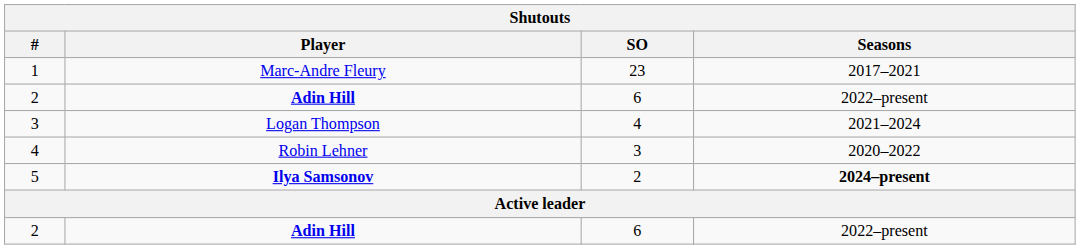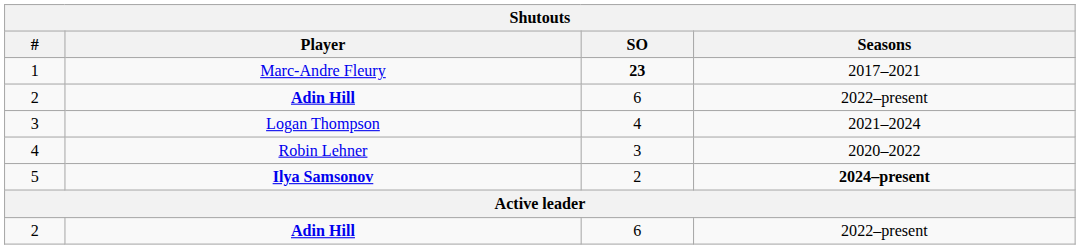1 | SO: normal -> bold
